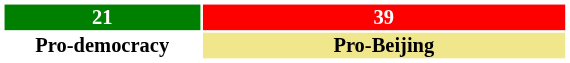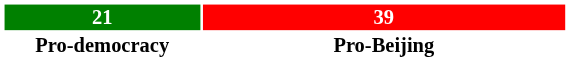Pro-democracy | 39: khaki background -> no background
